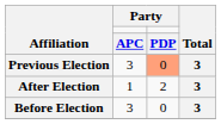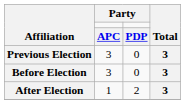Previous Election | column 3: lightsalmon background -> no background
rows swapped: Before Election <-> After Election
